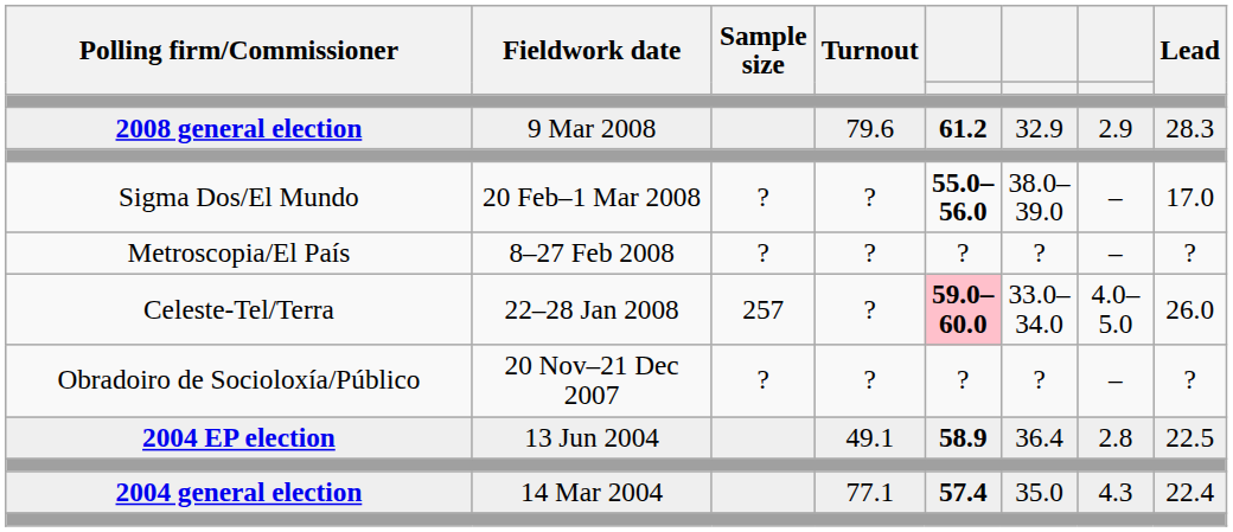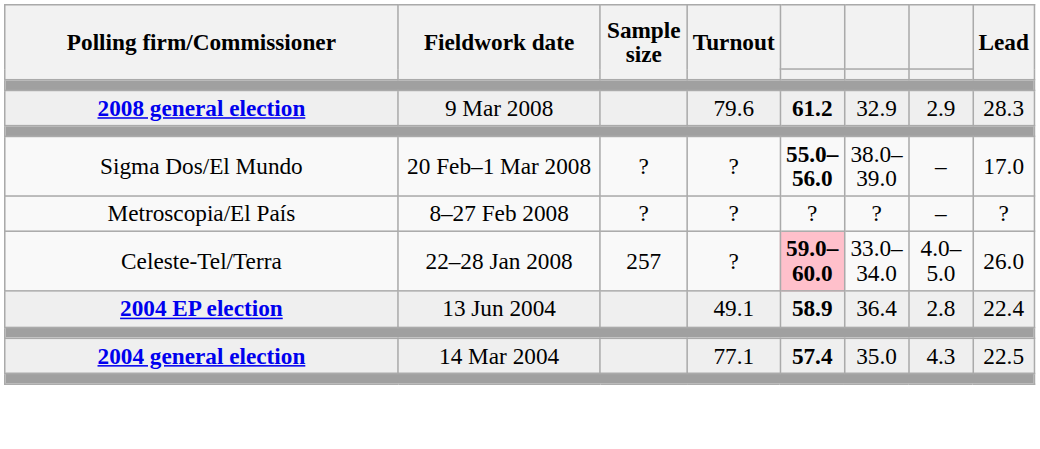- row: Obradoiro de Socioloxía/Público | 20 Nov–21 Dec 2007 | ? | ? | ? | ? | – | ?
2004 EP election | Lead: 22.5 -> 22.4
2004 general election | Lead: 22.4 -> 22.5
